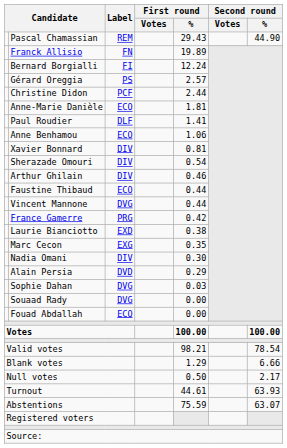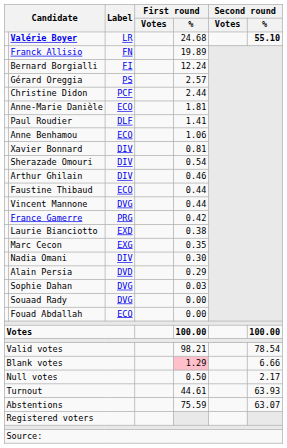- row: Pascal Chamassian | REM | 29.43 | 44.90
+ row: Valérie Boyer | LR | 24.68 | 55.10
Blank votes | First round / %: no background -> pink background
